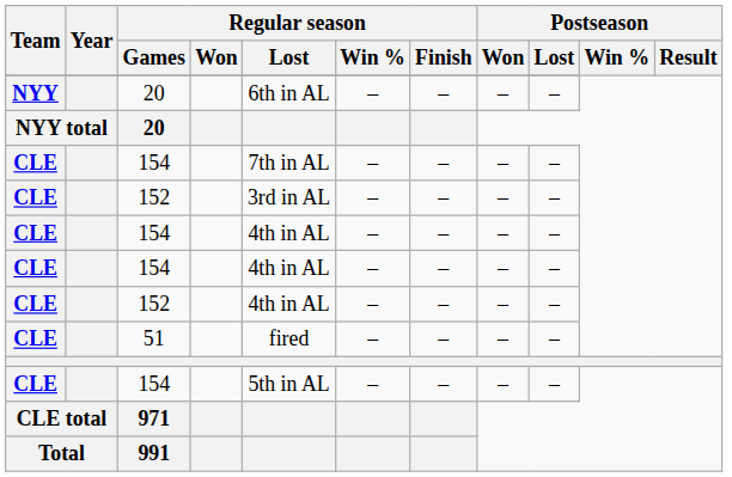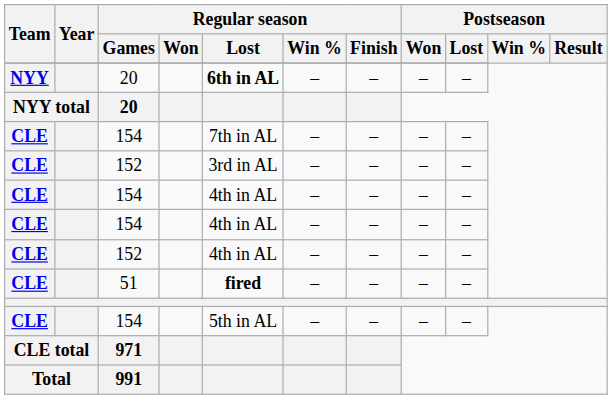NYY / 20 | Regular season / Lost: normal -> bold
51 | Regular season / Lost: normal -> bold
